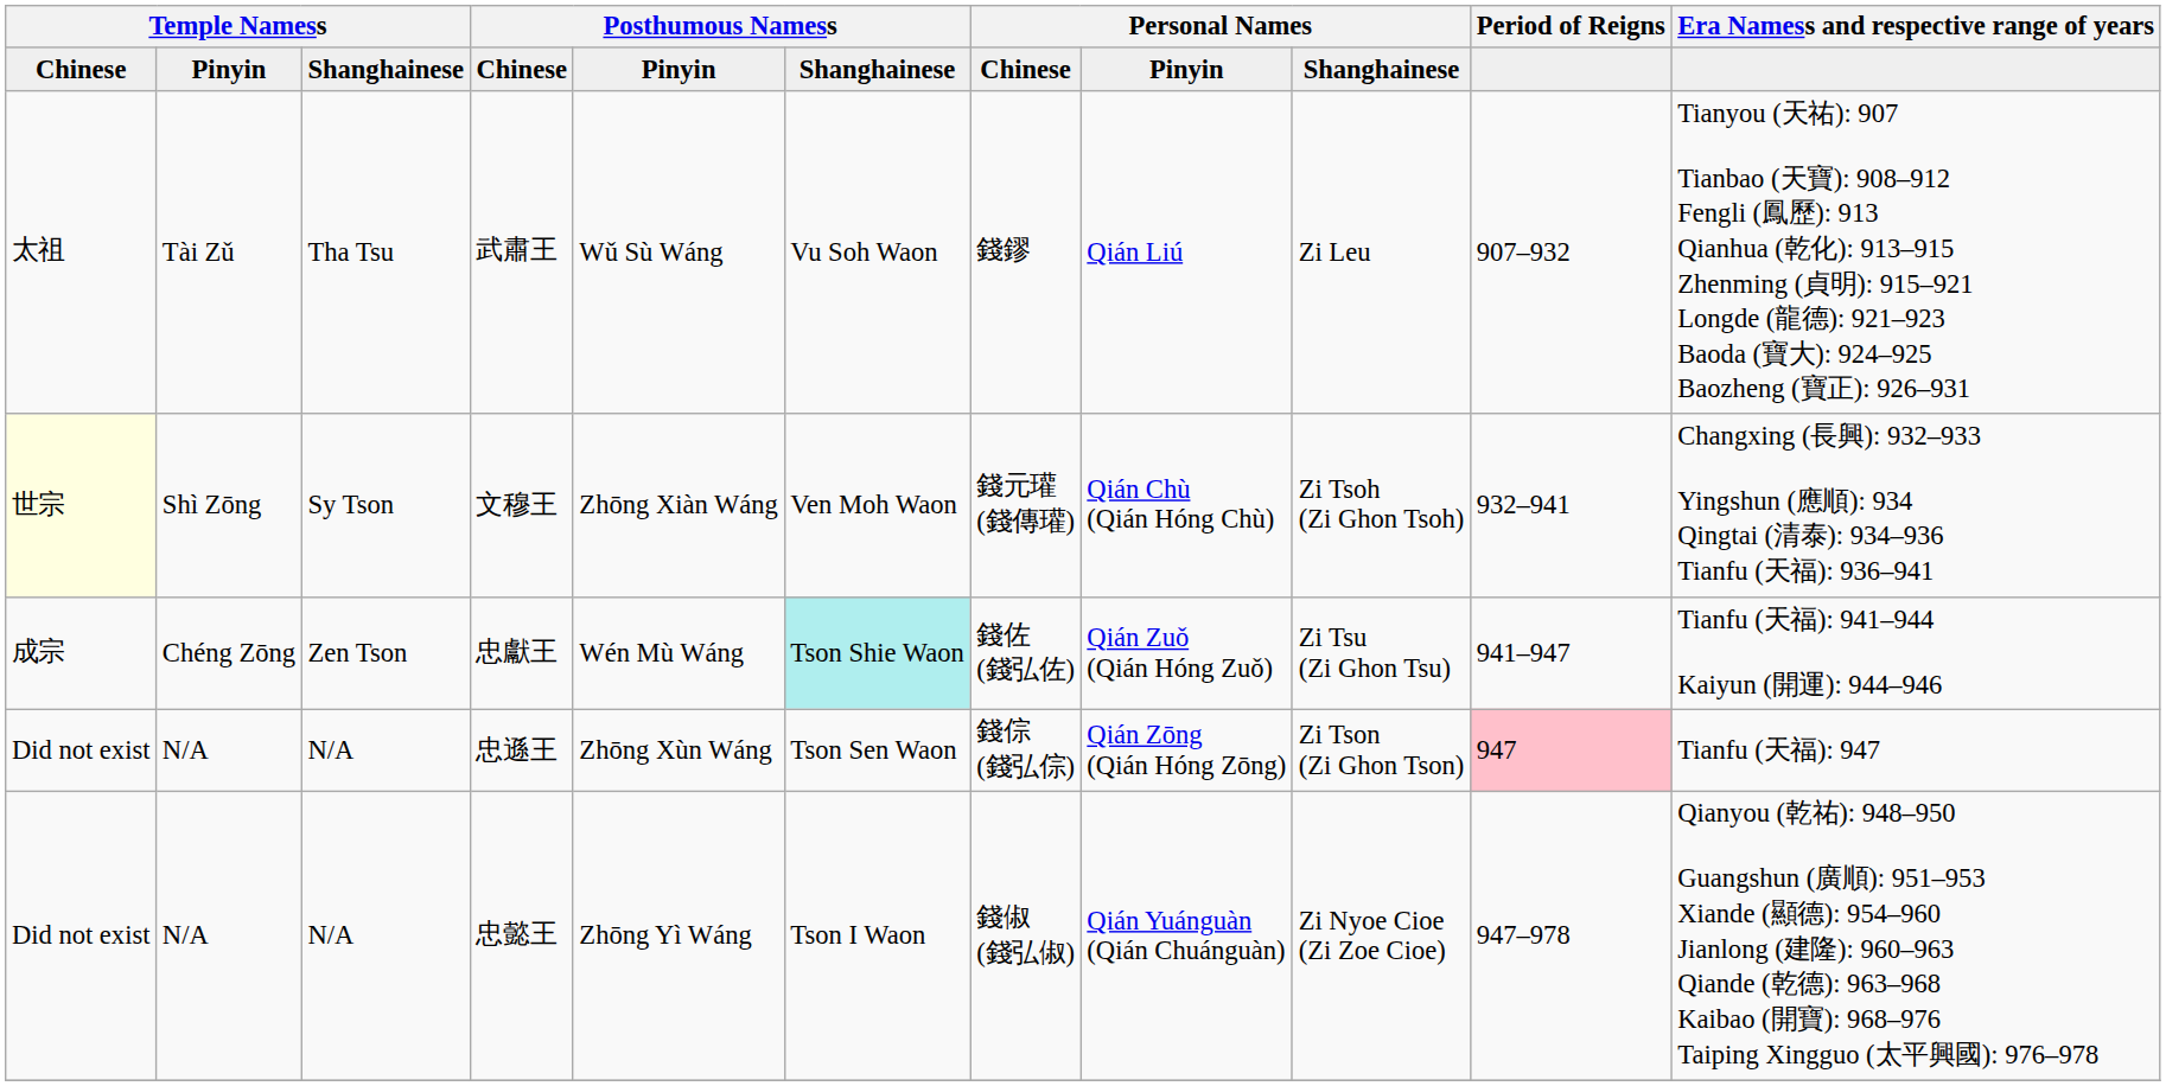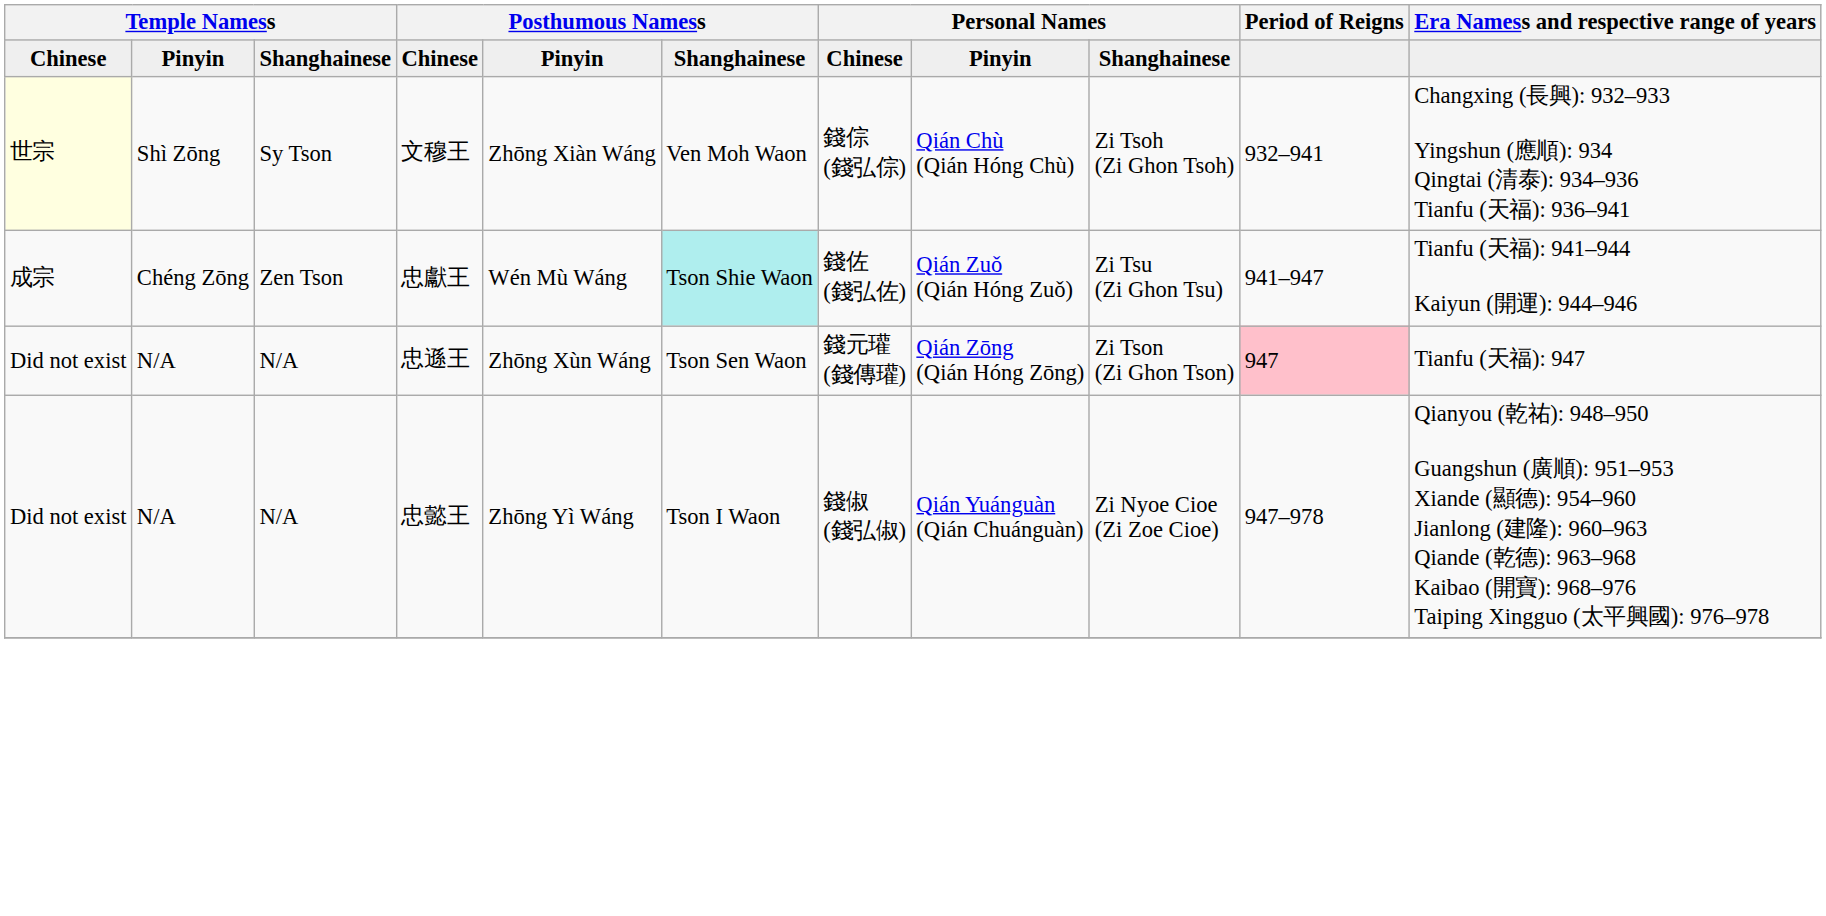- row: 太祖 | Tài Zǔ | Tha Tsu | 武肅王 | Wǔ Sù Wáng | Vu Soh Waon | 錢鏐 | Qián Liú | Zi Leu | 907–932 | Tianyou (天祐): 907 Tianbao (天寶): 908–912 Fengli (鳳歷): 913 Qianhua (乾化): 913–915 Zhenming (貞明): 915–921 Longde (龍德): 921–923 Baoda (寶大): 924–925 Baozheng (寶正): 926–931
文穆王 | Personal Names / Chinese: 錢元瓘 (錢傳瓘) -> 錢倧 (錢弘倧)
忠遜王 | Personal Names / Chinese: 錢倧 (錢弘倧) -> 錢元瓘 (錢傳瓘)
